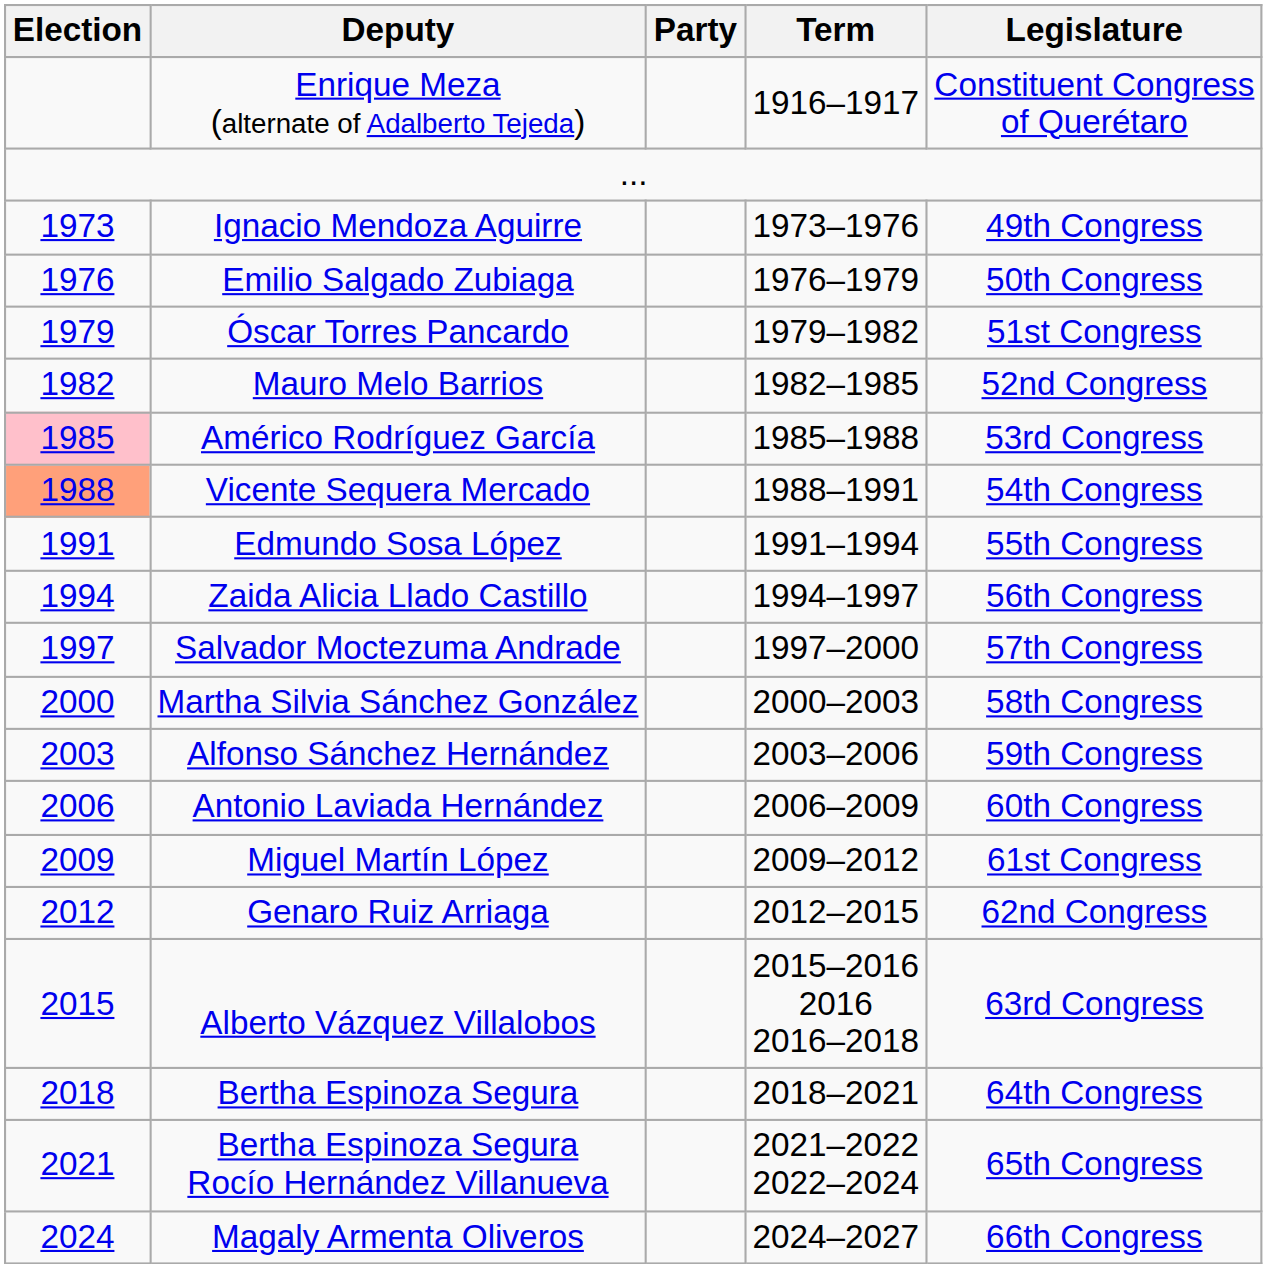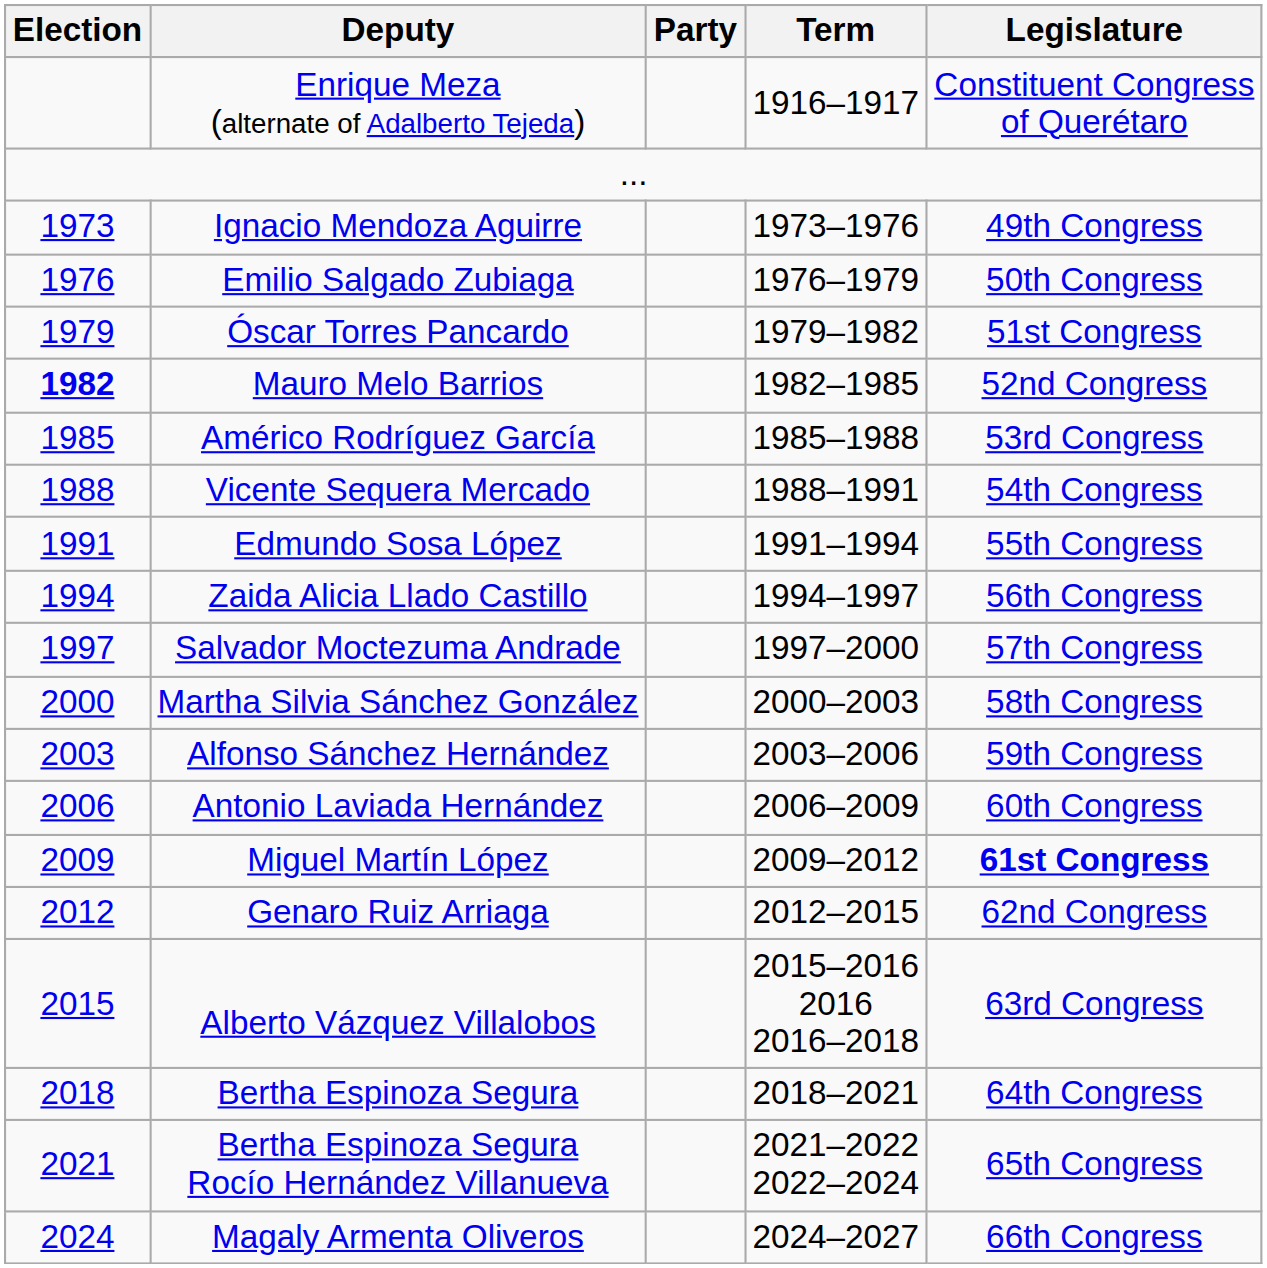Mauro Melo Barrios | Election: normal -> bold
Américo Rodríguez García | Election: pink background -> no background
Vicente Sequera Mercado | Election: lightsalmon background -> no background
Miguel Martín López | Legislature: normal -> bold
